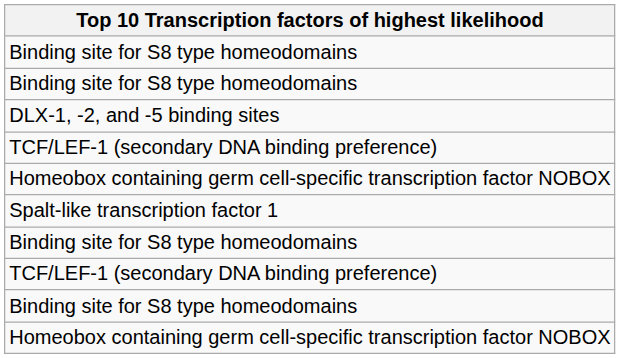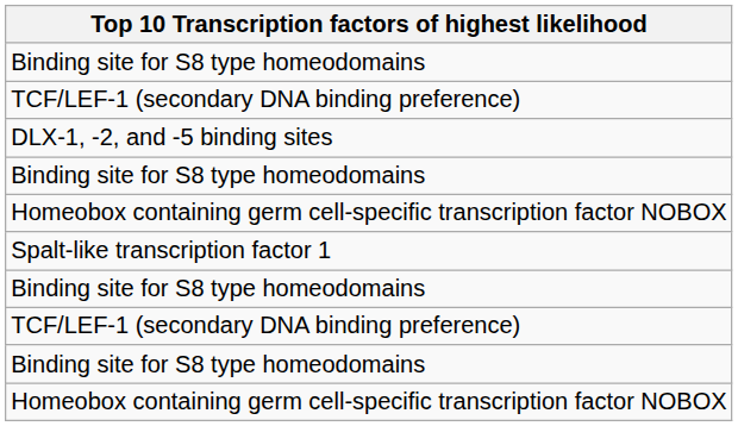row 3 | column 1: Binding site for S8 type homeodomains -> TCF/LEF-1 (secondary DNA binding preference)
row 5 | column 1: TCF/LEF-1 (secondary DNA binding preference) -> Binding site for S8 type homeodomains
